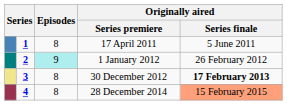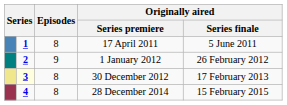1 January 2012 | Episodes: paleturquoise background -> no background
30 December 2012 | column 2: no background -> lightyellow background
30 December 2012 | Originally aired / Series finale: bold -> normal
28 December 2014 | Originally aired / Series finale: lightsalmon background -> no background
